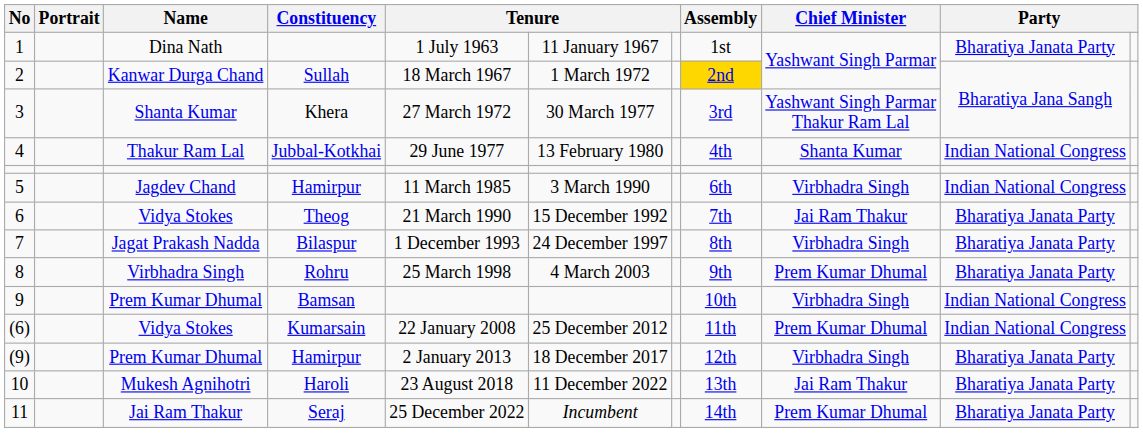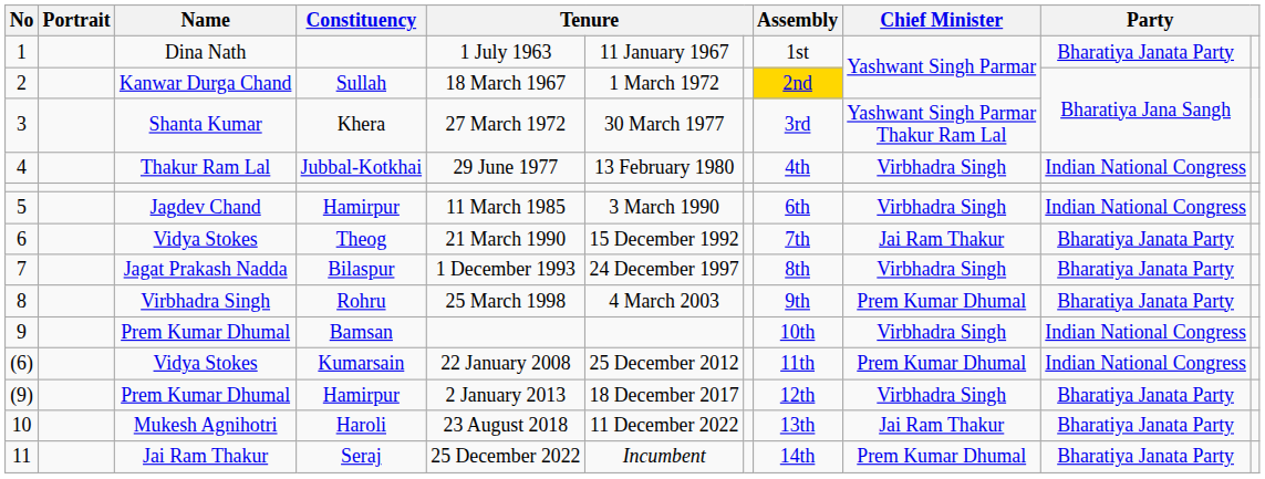4 | Chief Minister: Shanta Kumar -> Virbhadra Singh
